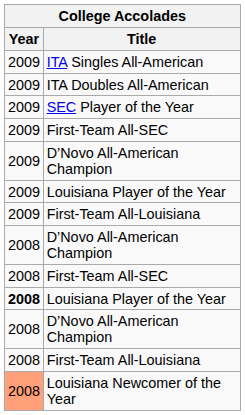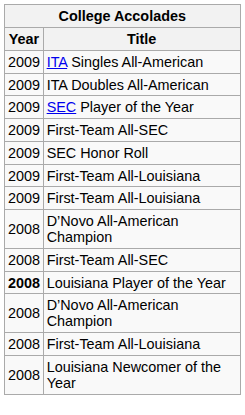row 7 | Title: D’Novo All-American Champion -> SEC Honor Roll
row 8 | Title: Louisiana Player of the Year -> First-Team All-Louisiana
row 15 | Year: lightsalmon background -> no background
